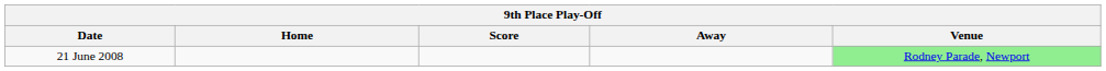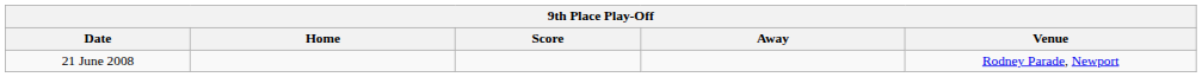21 June 2008 | Venue: lightgreen background -> no background
